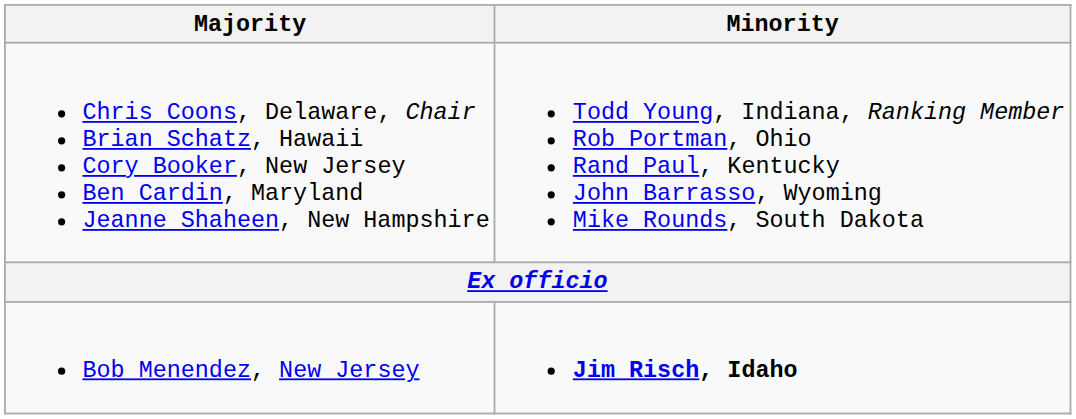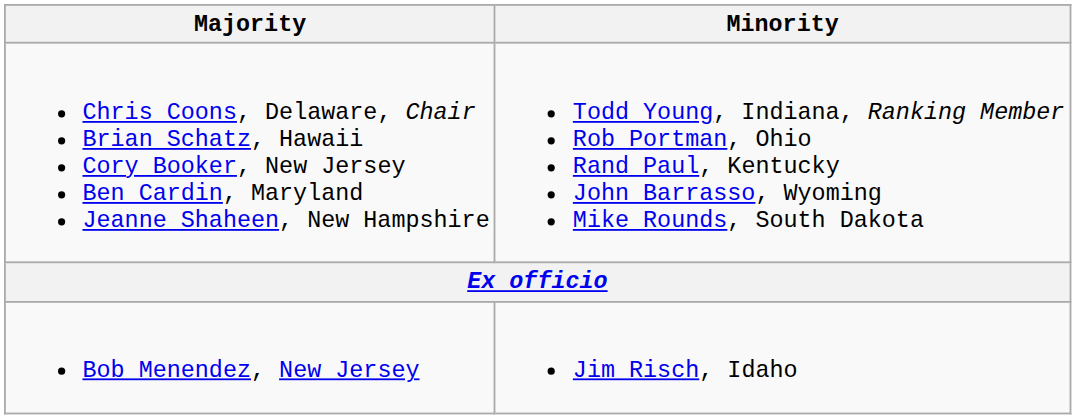Bob Menendez, New Jersey | Minority: bold -> normal
